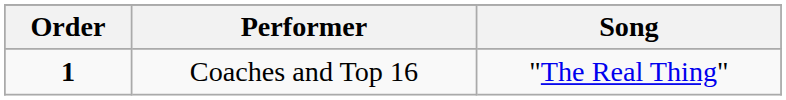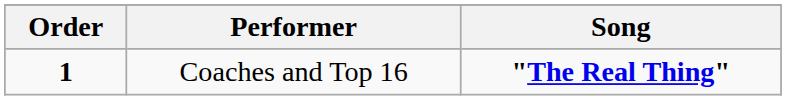Coaches and Top 16 | Song: normal -> bold
